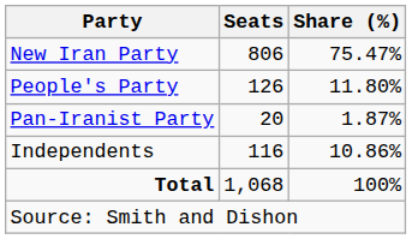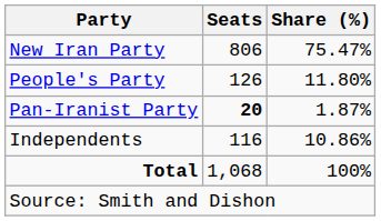Pan-Iranist Party | Seats: normal -> bold
